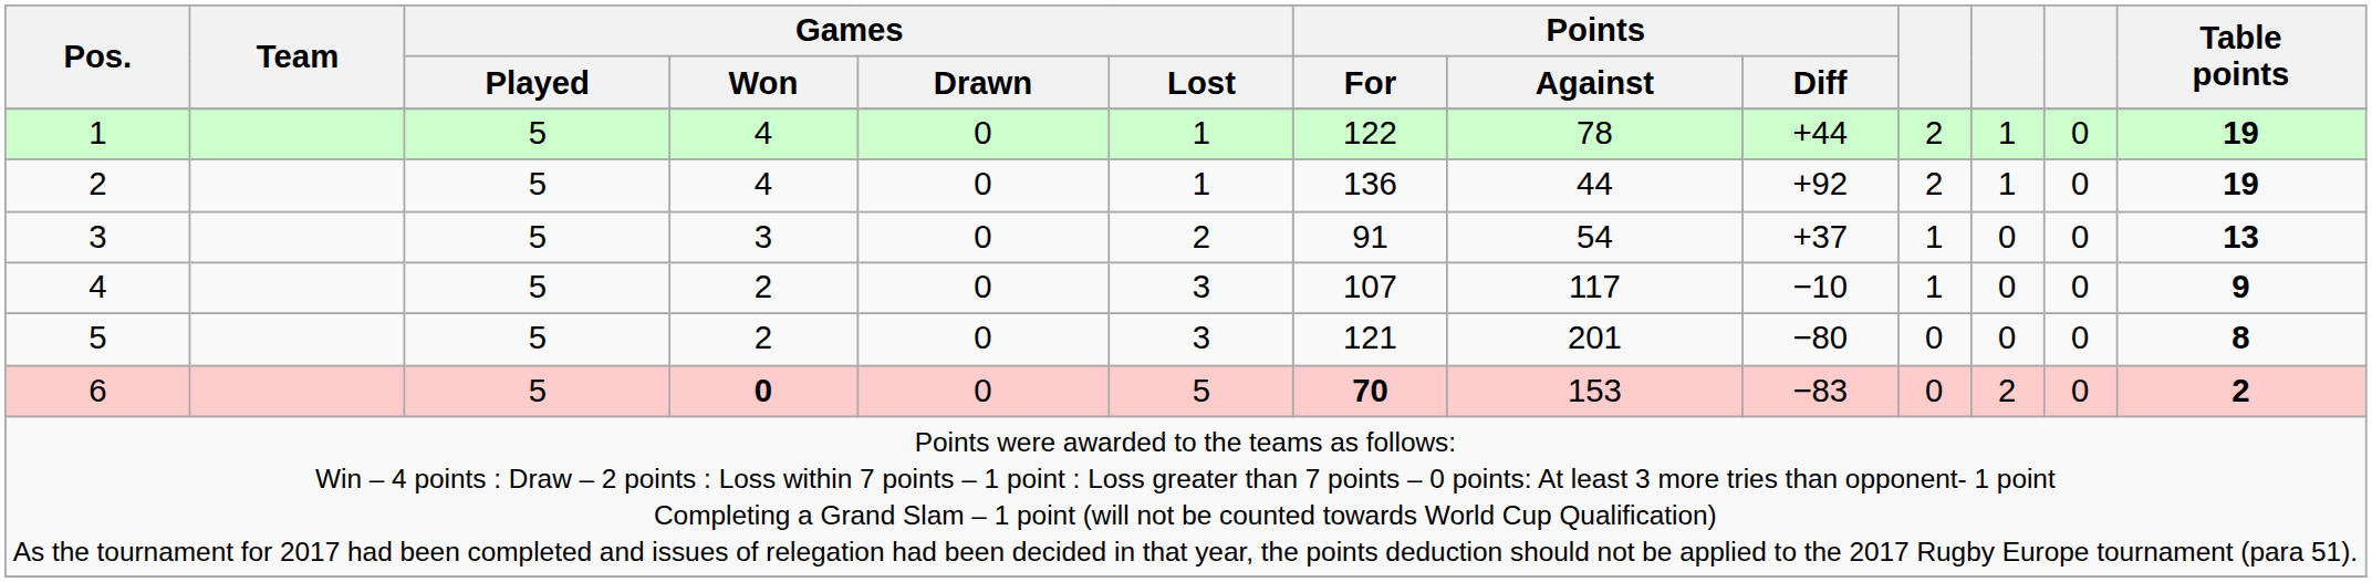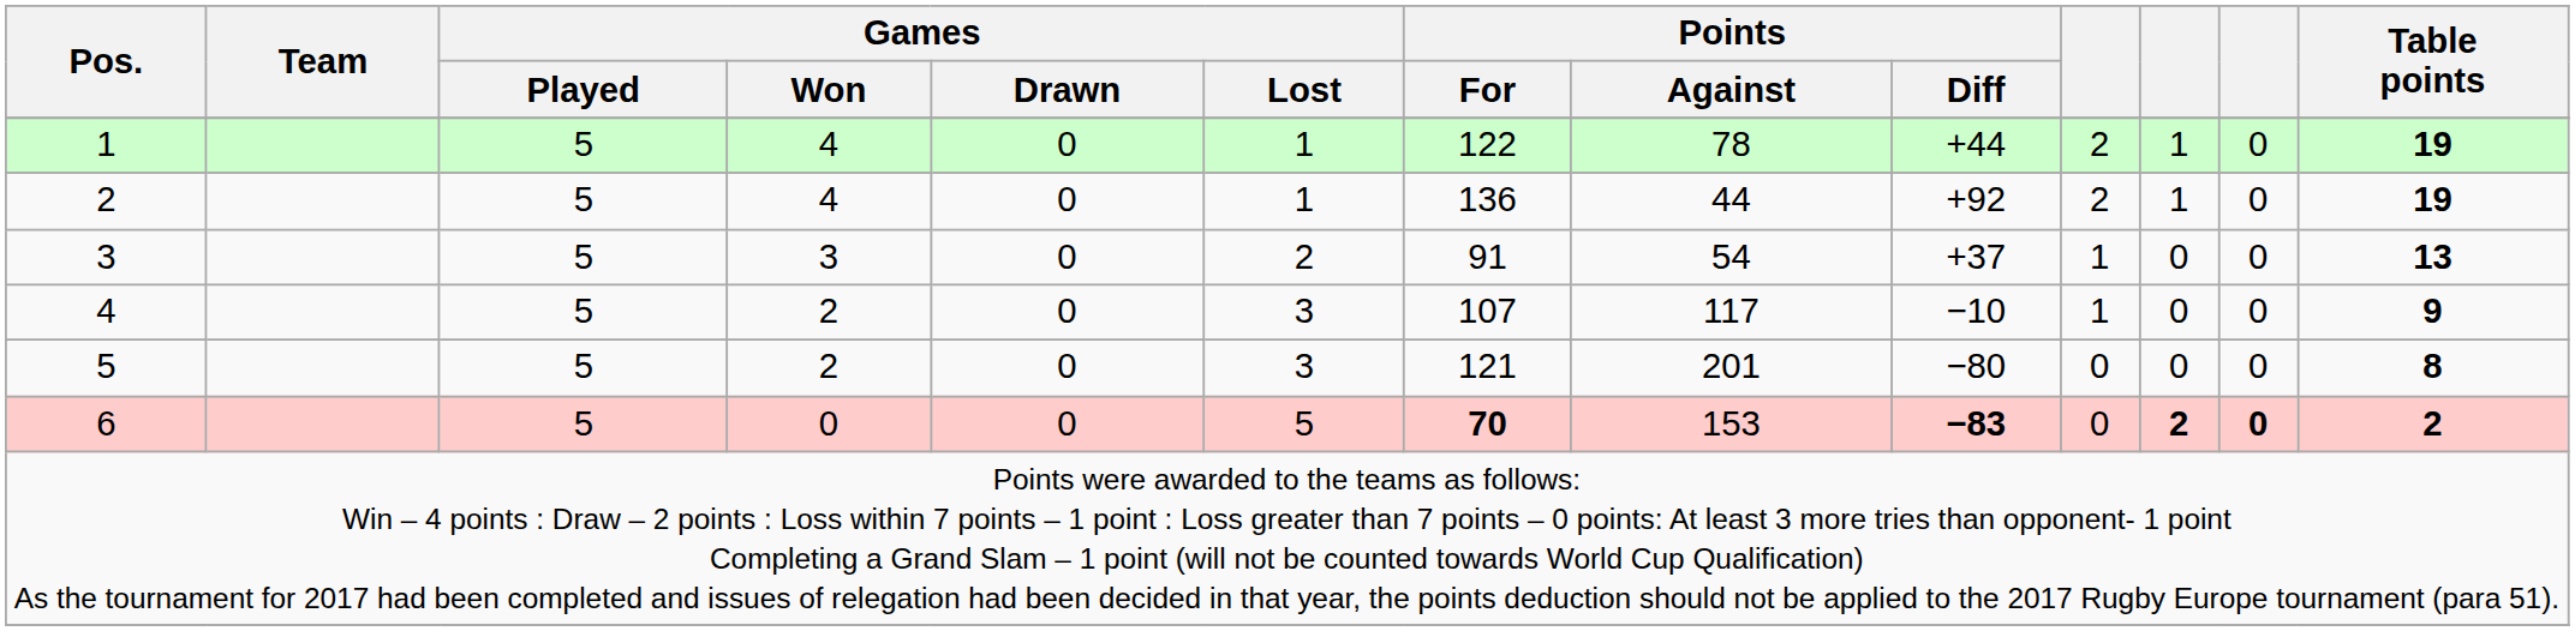6 | Games / Won: bold -> normal
6 | Points / Diff: normal -> bold
6 | column 11: normal -> bold
6 | column 12: normal -> bold
